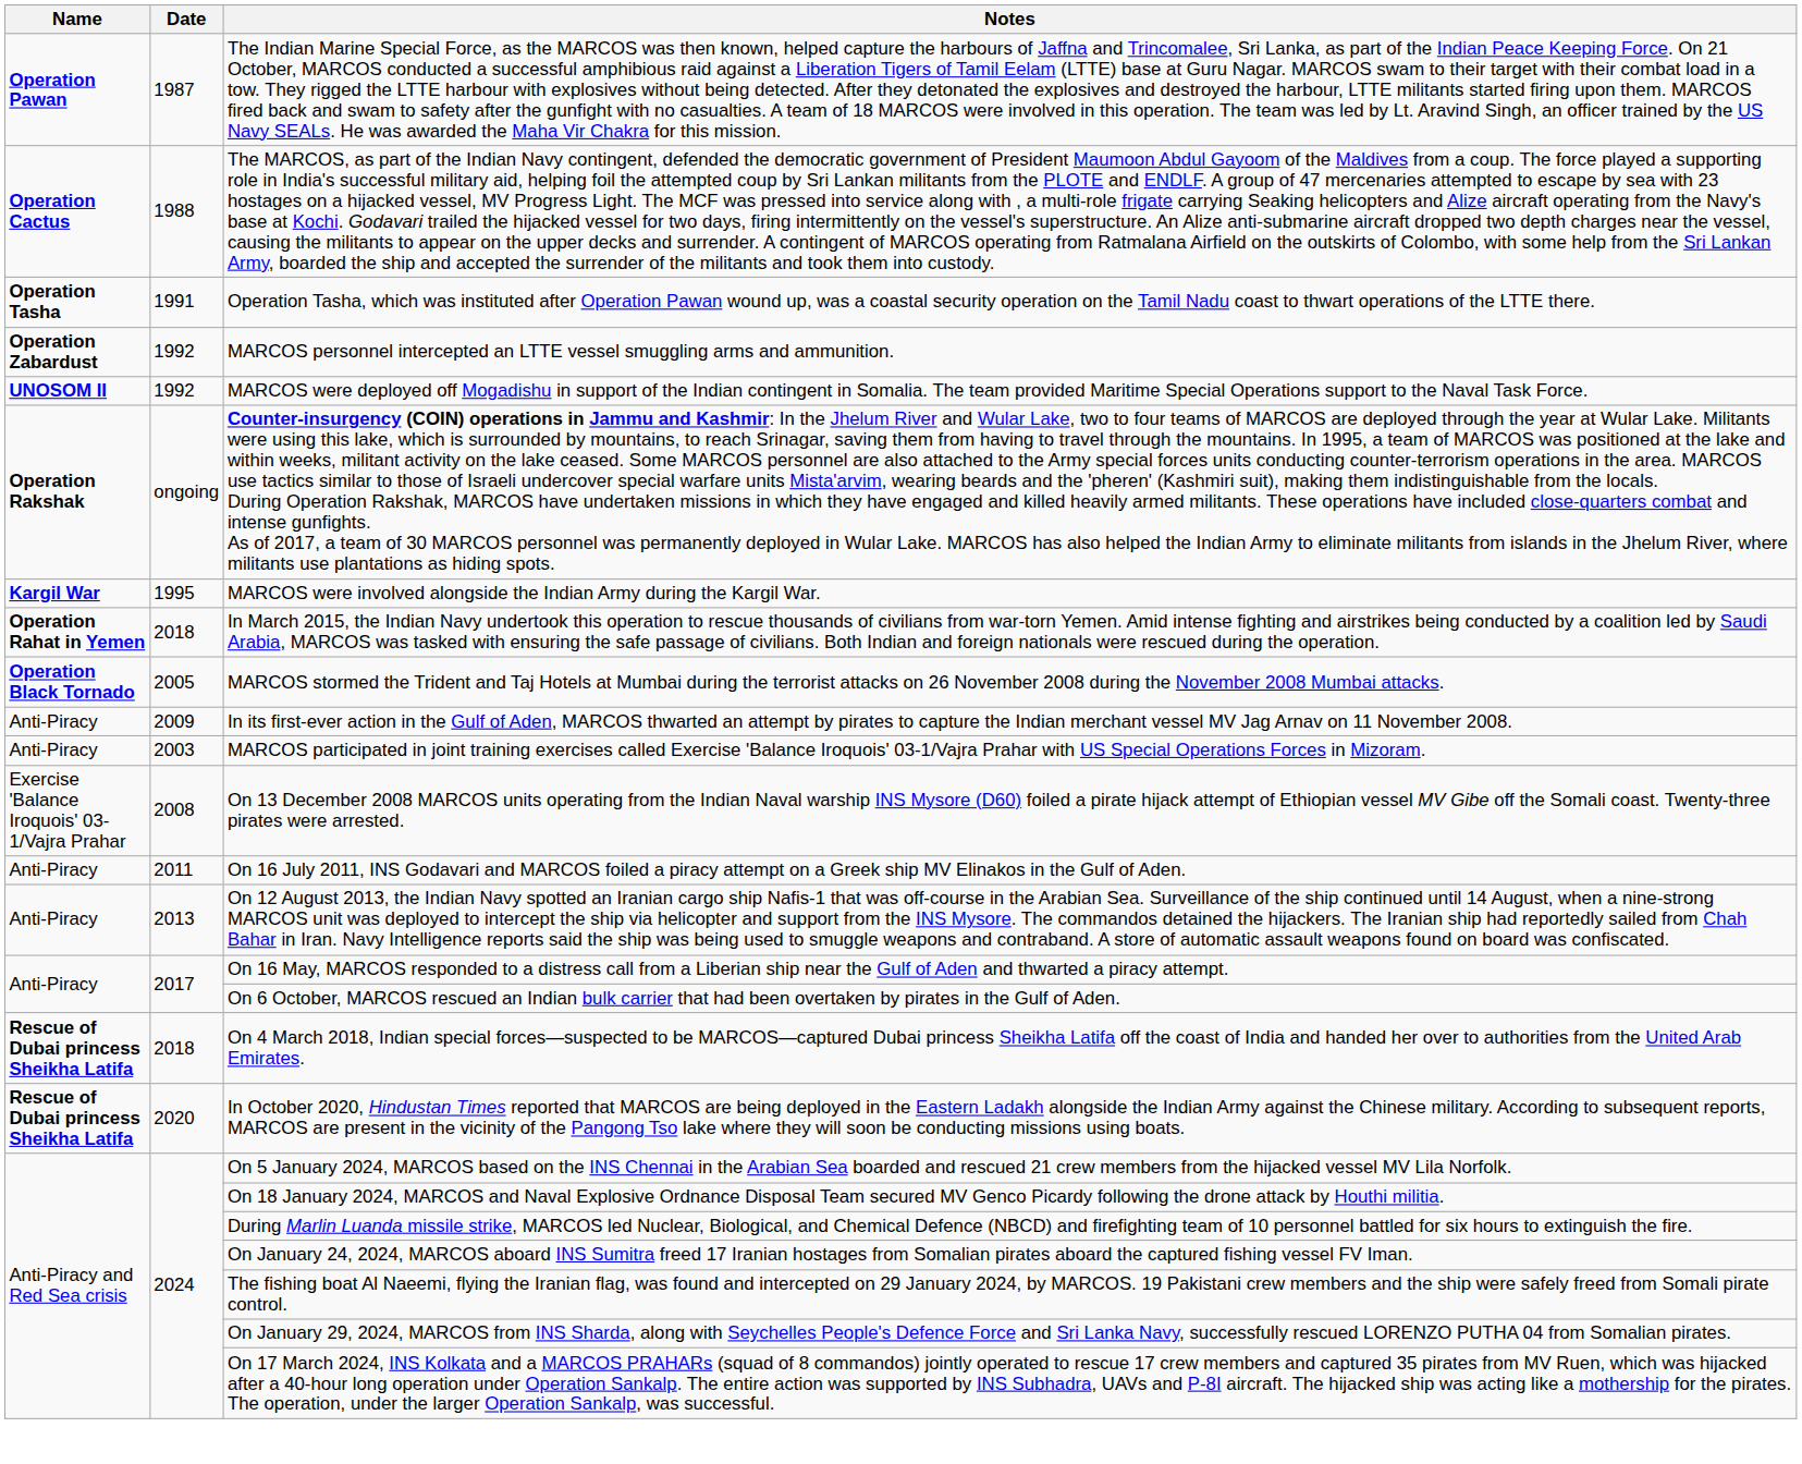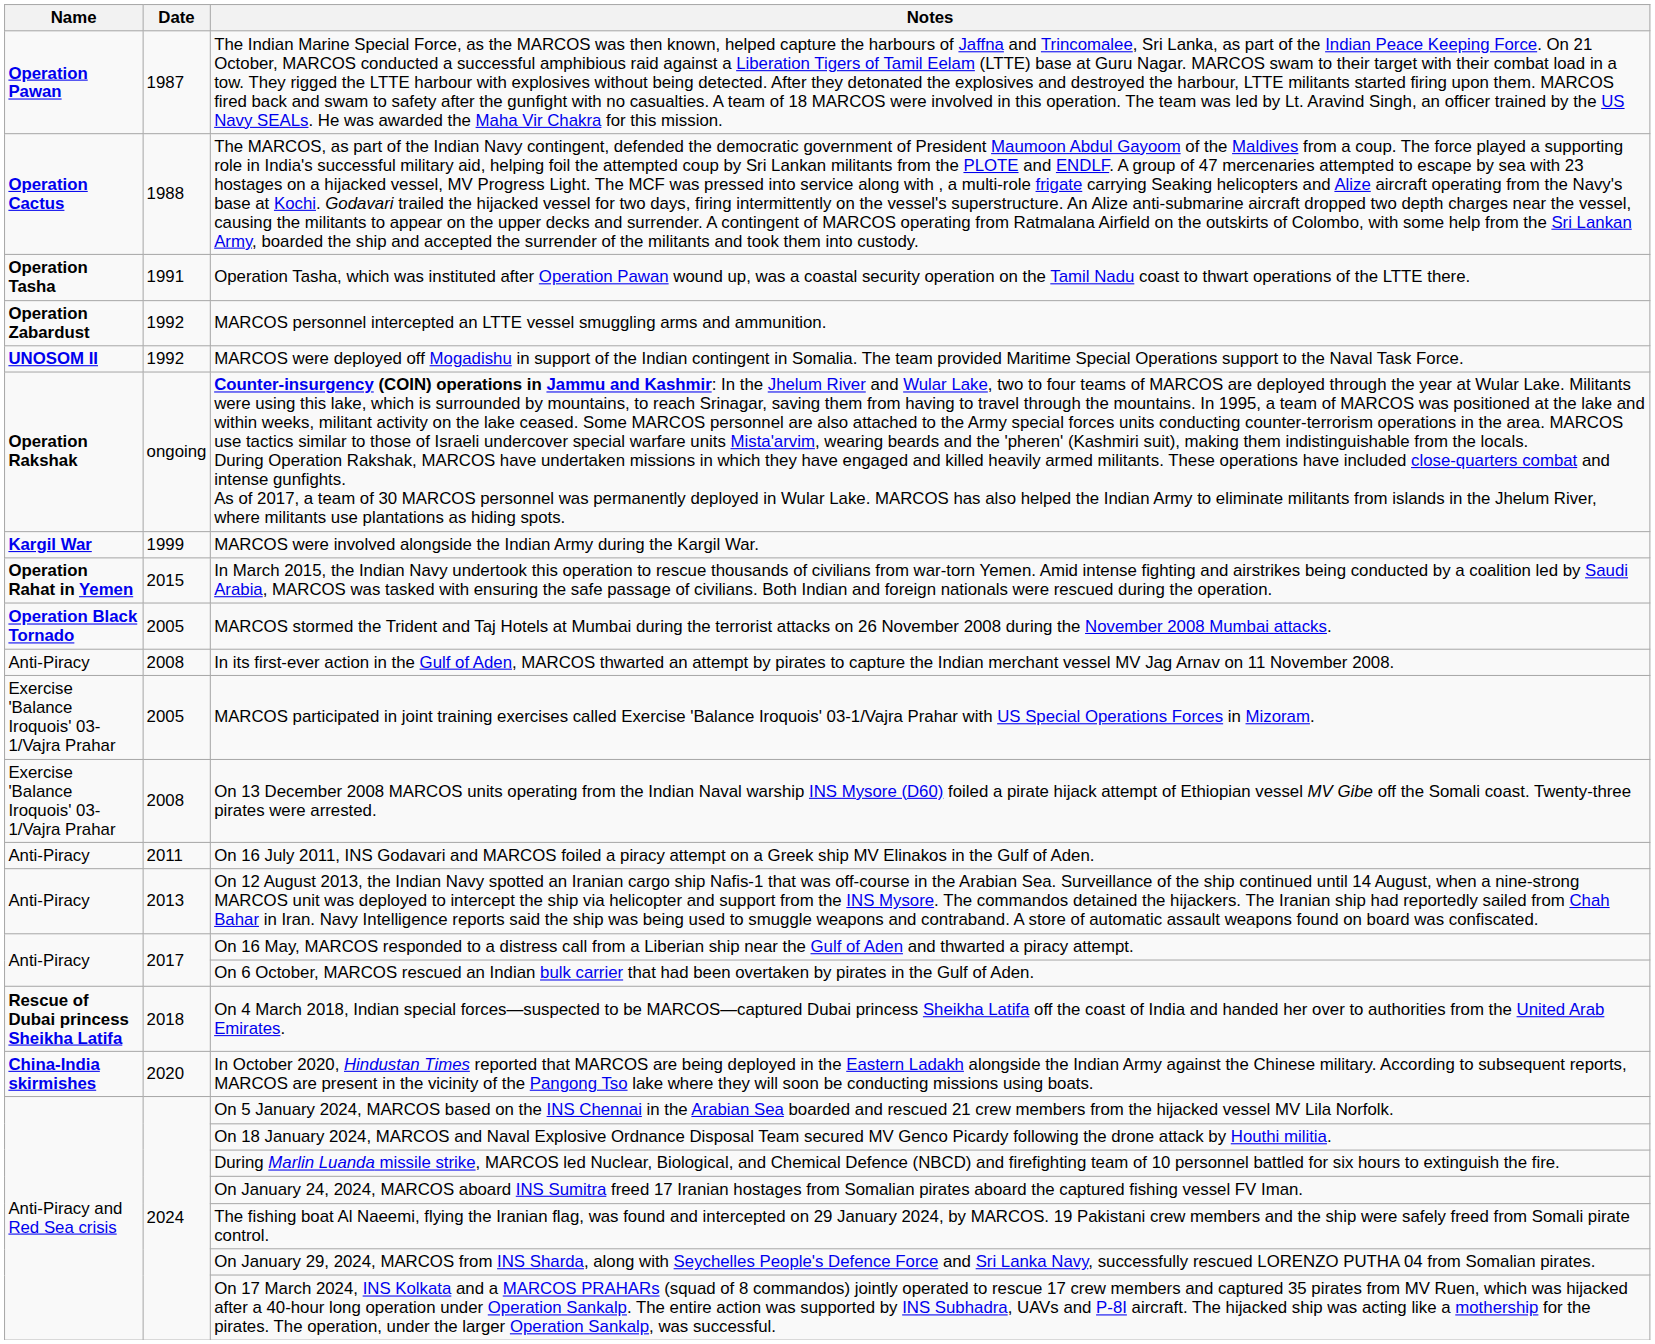row 8 | Date: 1995 -> 1999
row 9 | Date: 2018 -> 2015
row 11 | Date: 2009 -> 2008
row 12 | Name: Anti-Piracy -> Exercise 'Balance Iroquois' 03-1/Vajra Prahar
row 12 | Date: 2003 -> 2005
row 19 | Name: Rescue of Dubai princess Sheikha Latifa -> China-India skirmishes
